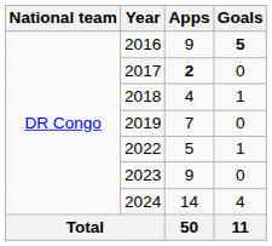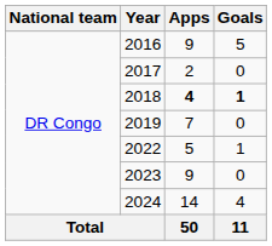2016 | Goals: bold -> normal
2017 | Apps: bold -> normal
2018 | Apps: normal -> bold
2018 | Goals: normal -> bold
